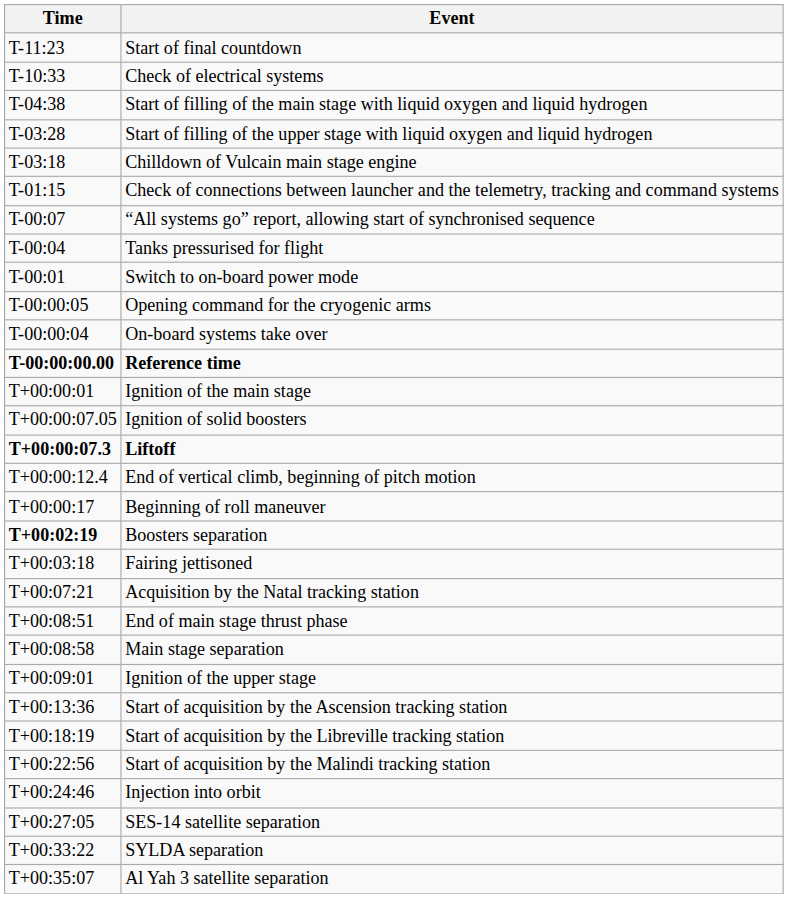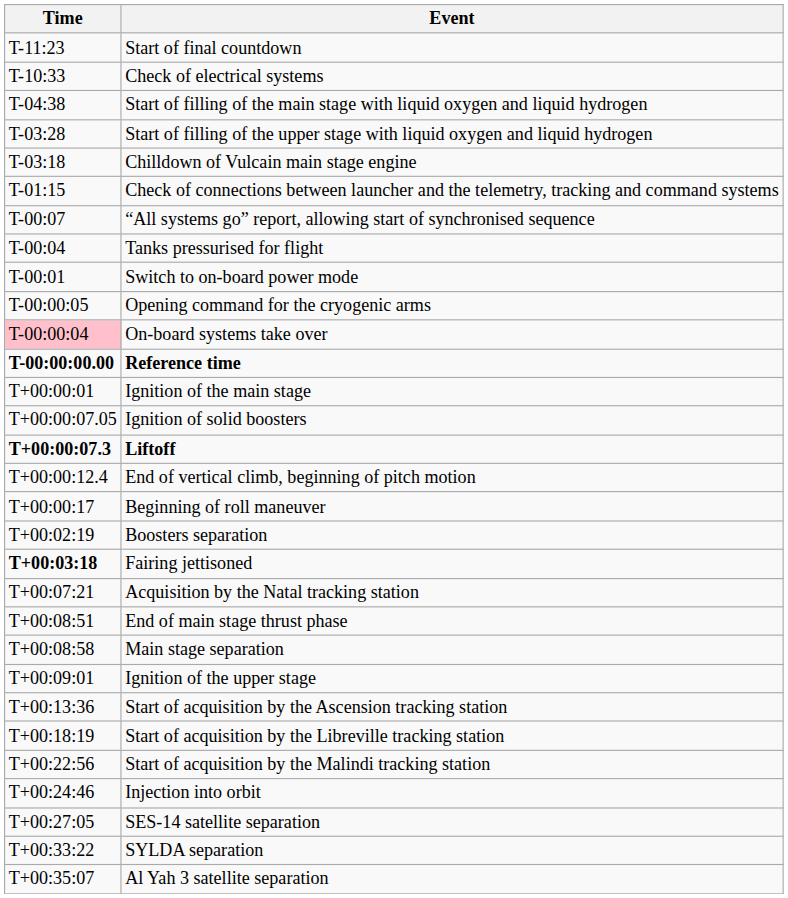On-board systems take over | Time: no background -> pink background
Boosters separation | Time: bold -> normal
Fairing jettisoned | Time: normal -> bold
